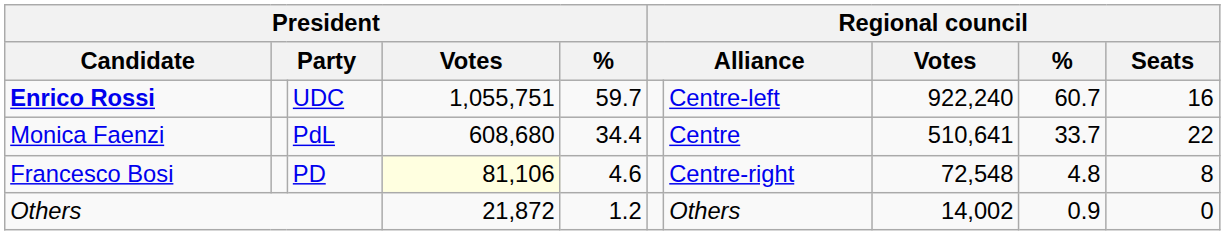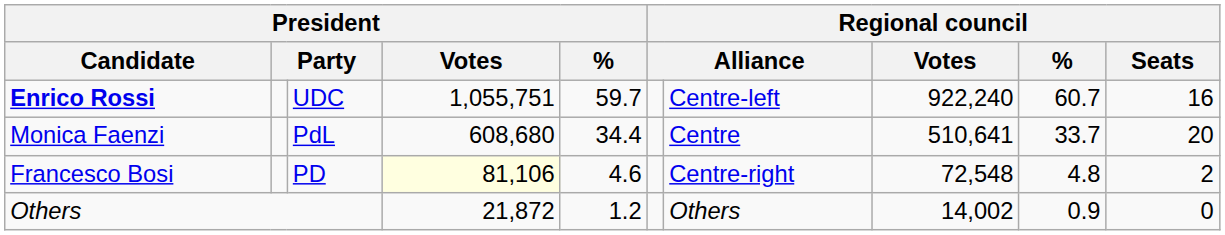Monica Faenzi | Regional council / Seats: 22 -> 20
Francesco Bosi | Regional council / Seats: 8 -> 2
